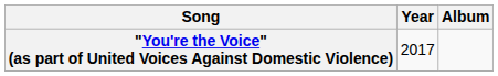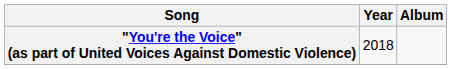row 2 | Year: 2017 -> 2018
